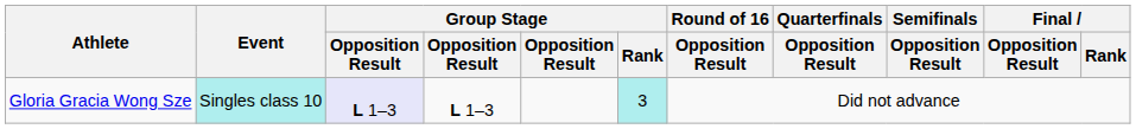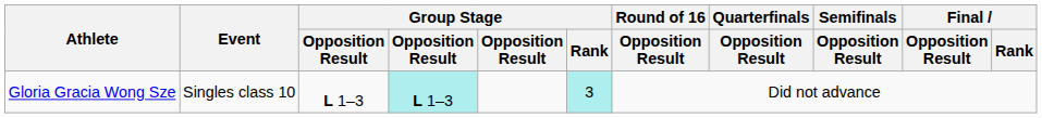Gloria Gracia Wong Sze | Event: paleturquoise background -> no background
Gloria Gracia Wong Sze | column 3: lavender background -> no background
Gloria Gracia Wong Sze | column 4: no background -> paleturquoise background
